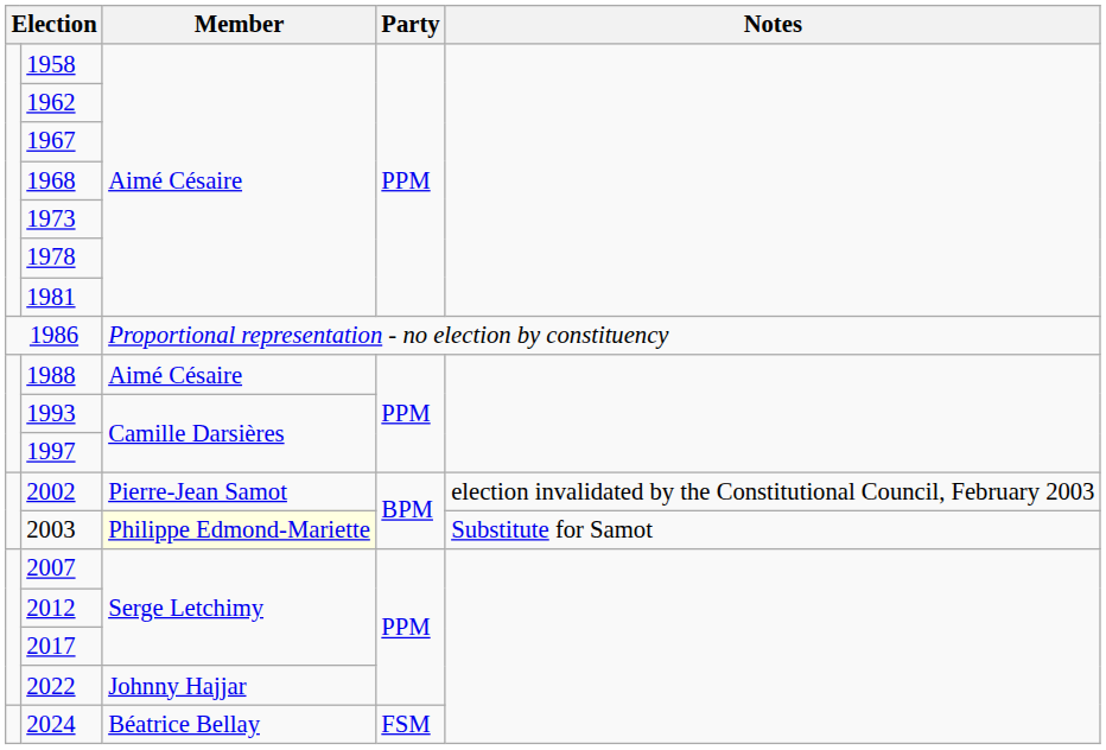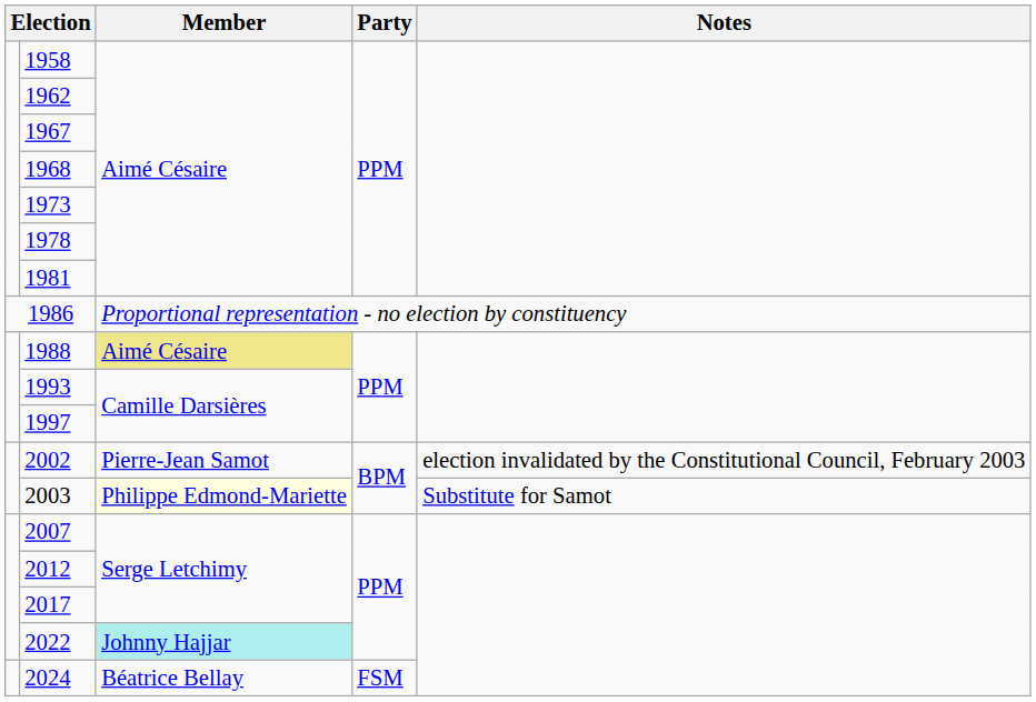1988 | Member: no background -> khaki background
2022 | Member: no background -> paleturquoise background
